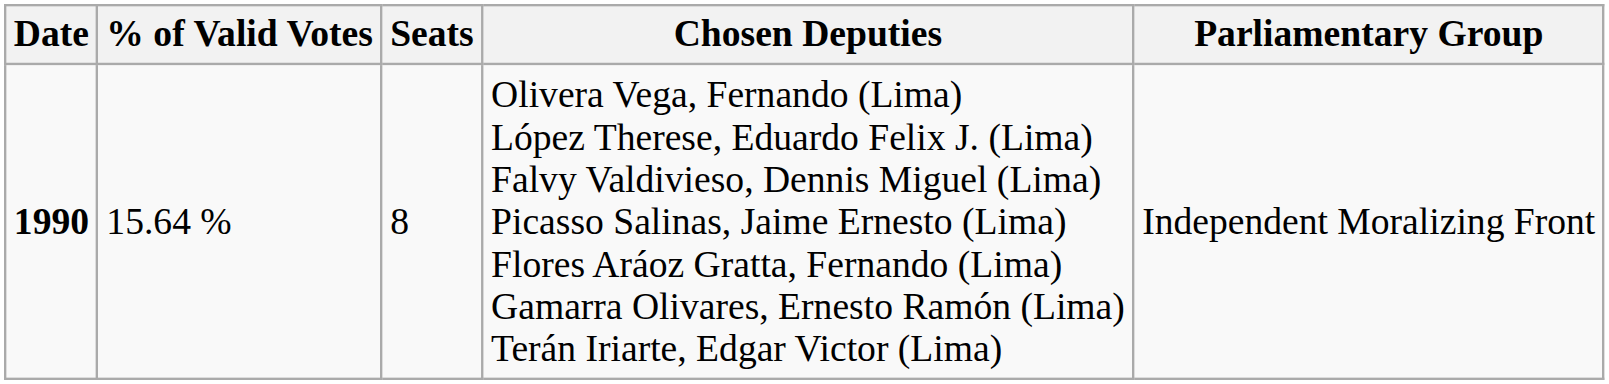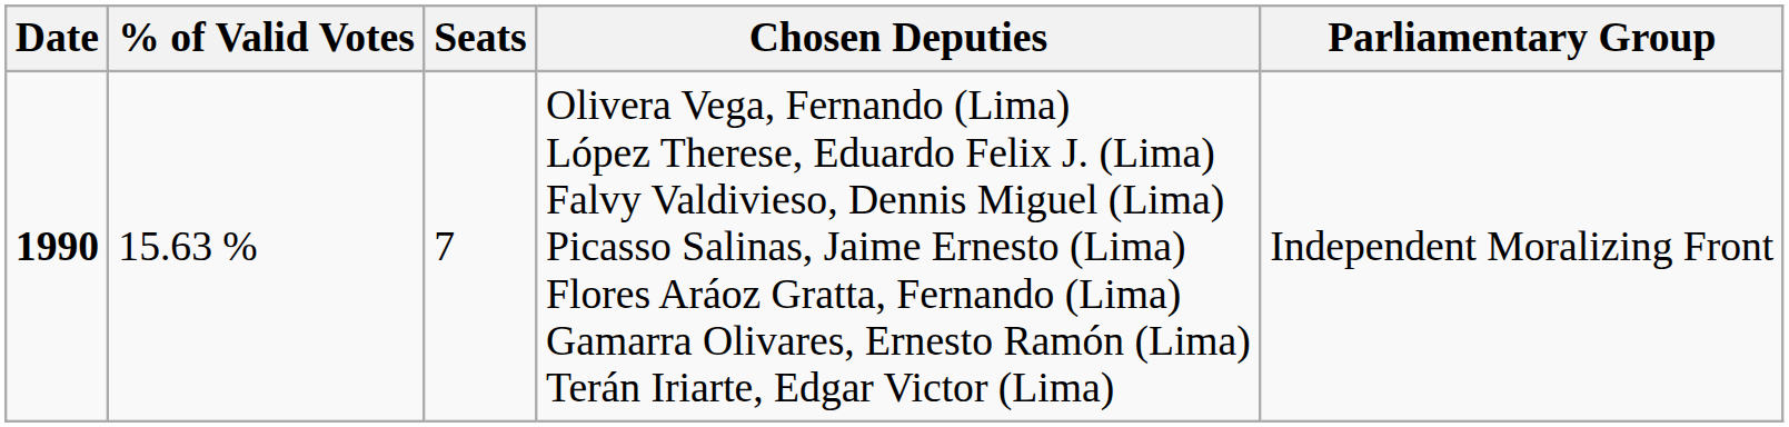row 2 | % of Valid Votes: 15.64 % -> 15.63 %
row 2 | Seats: 8 -> 7
